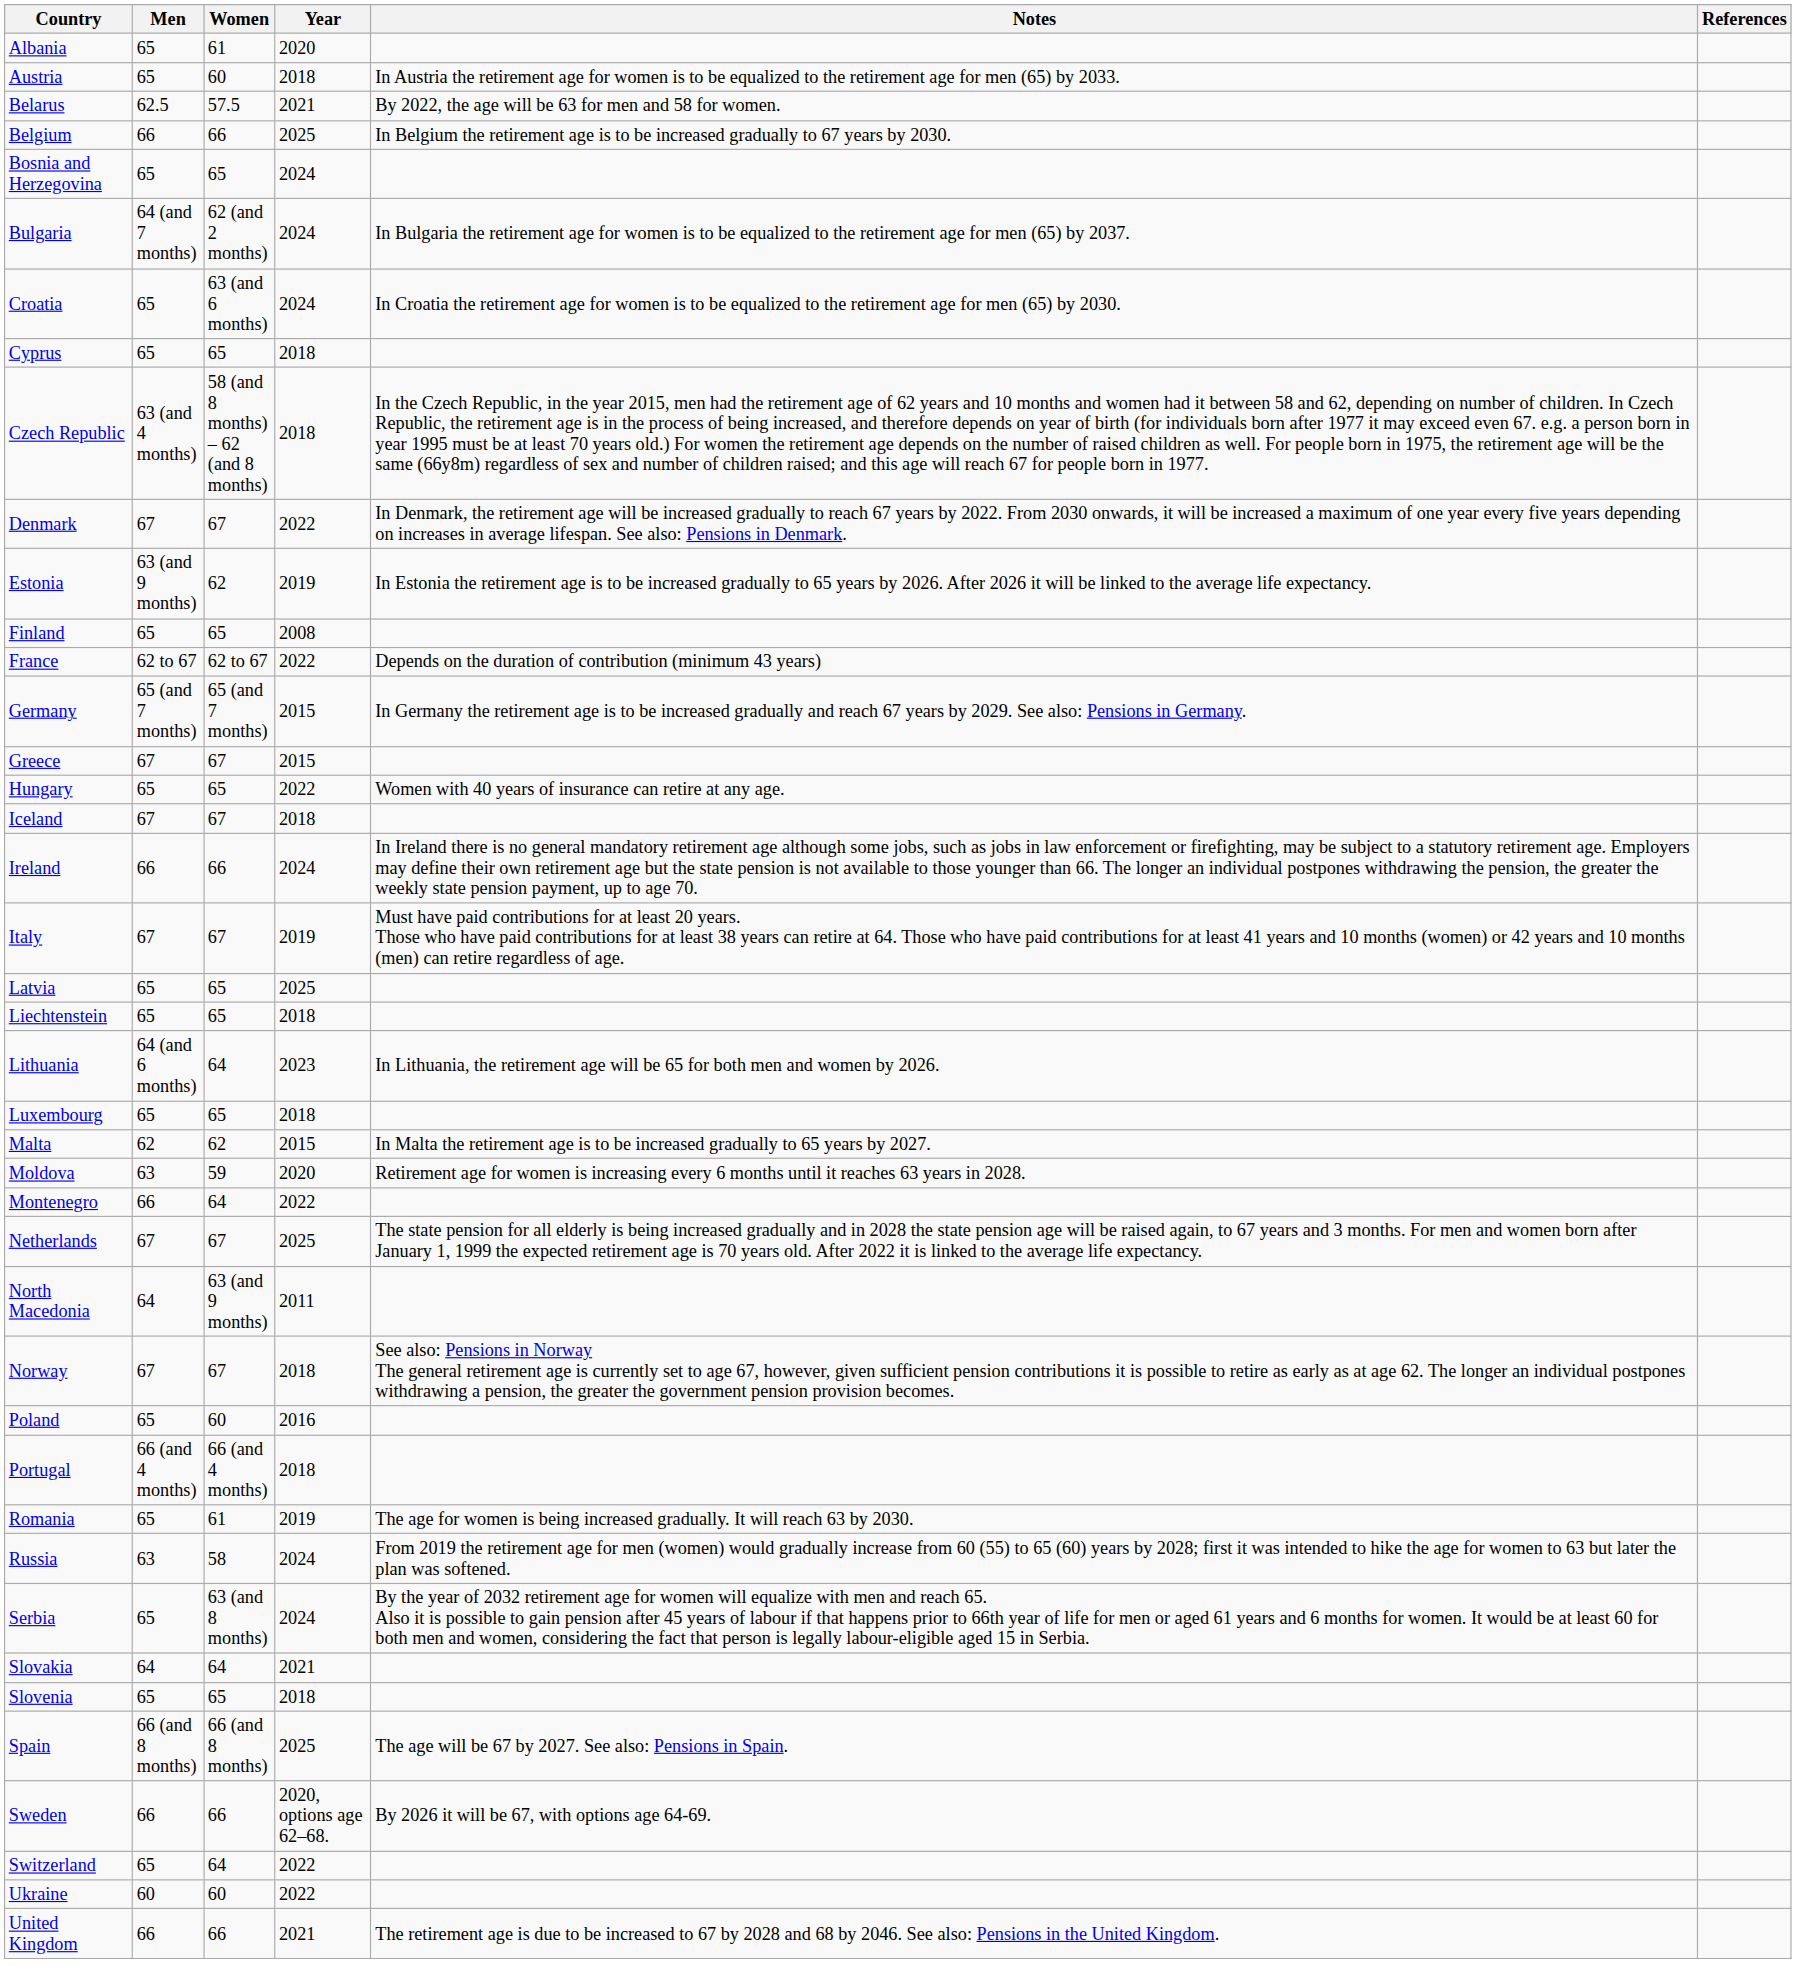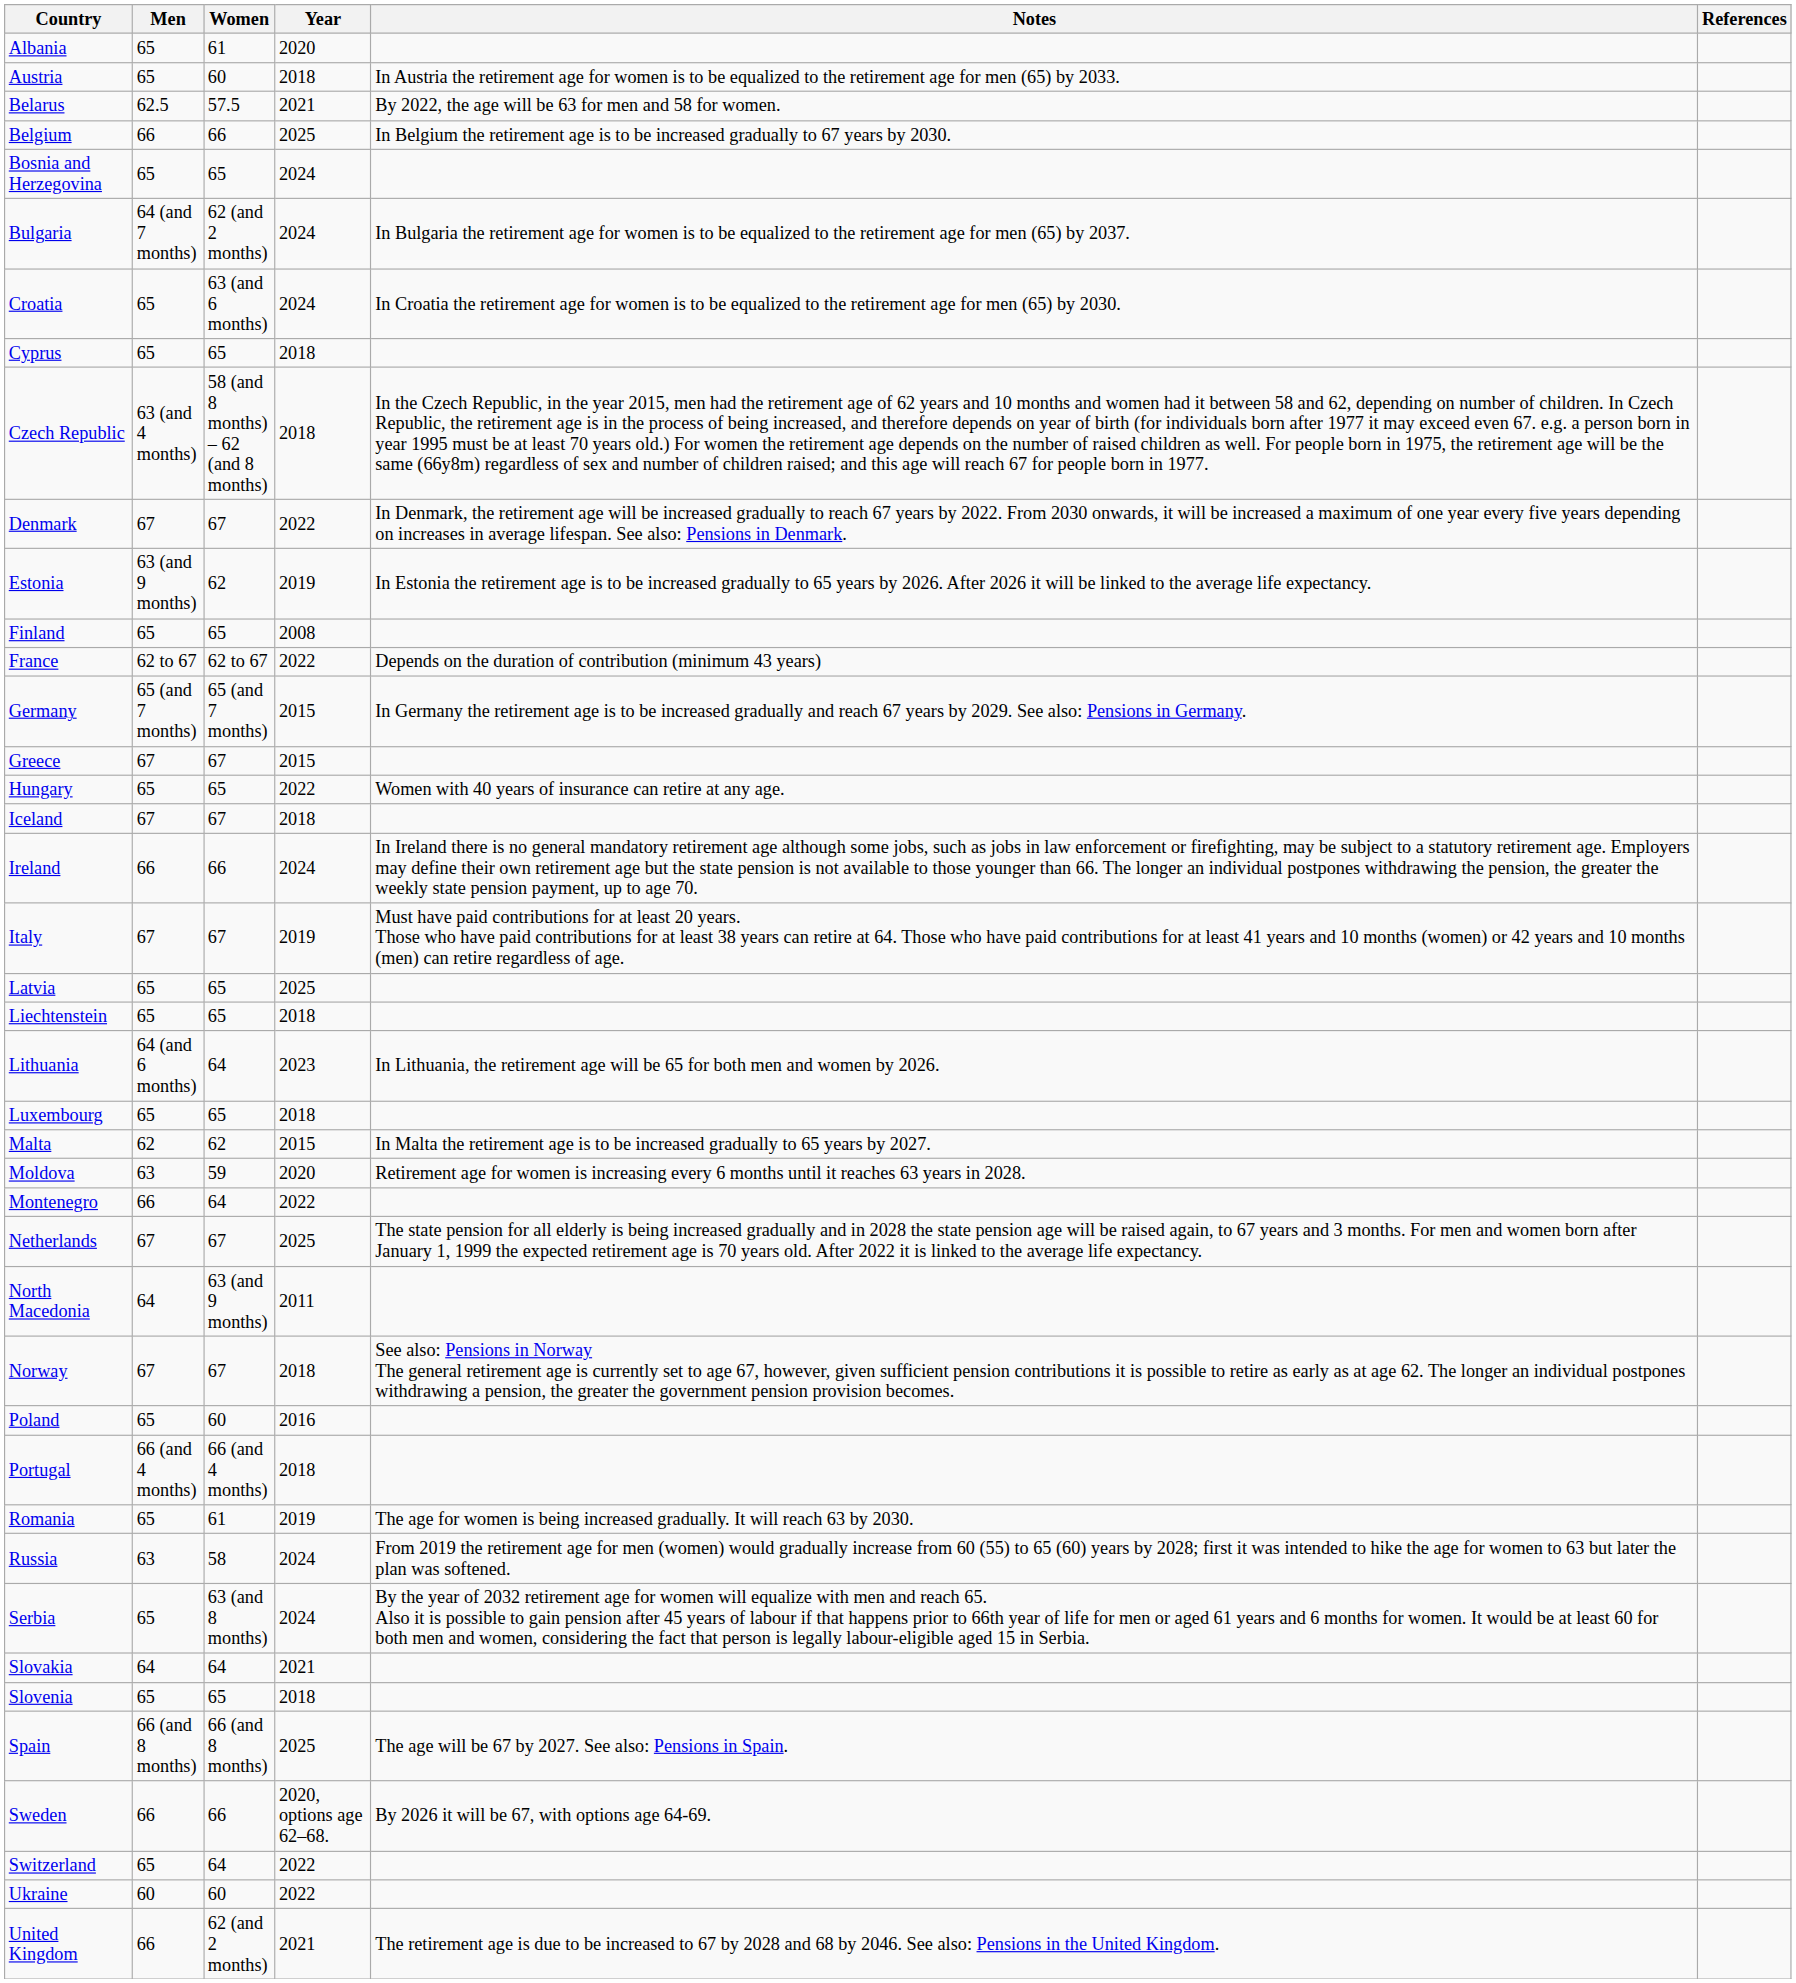United Kingdom | Women: 66 -> 62 (and 2 months)
